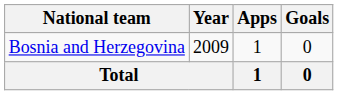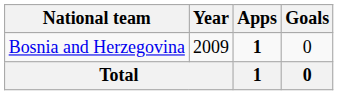Bosnia and Herzegovina | Apps: normal -> bold
